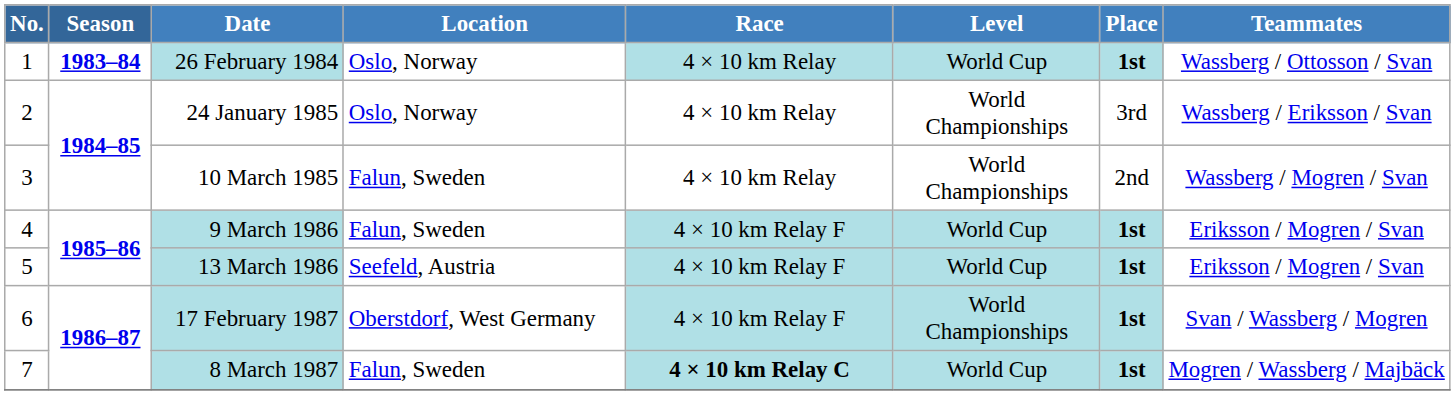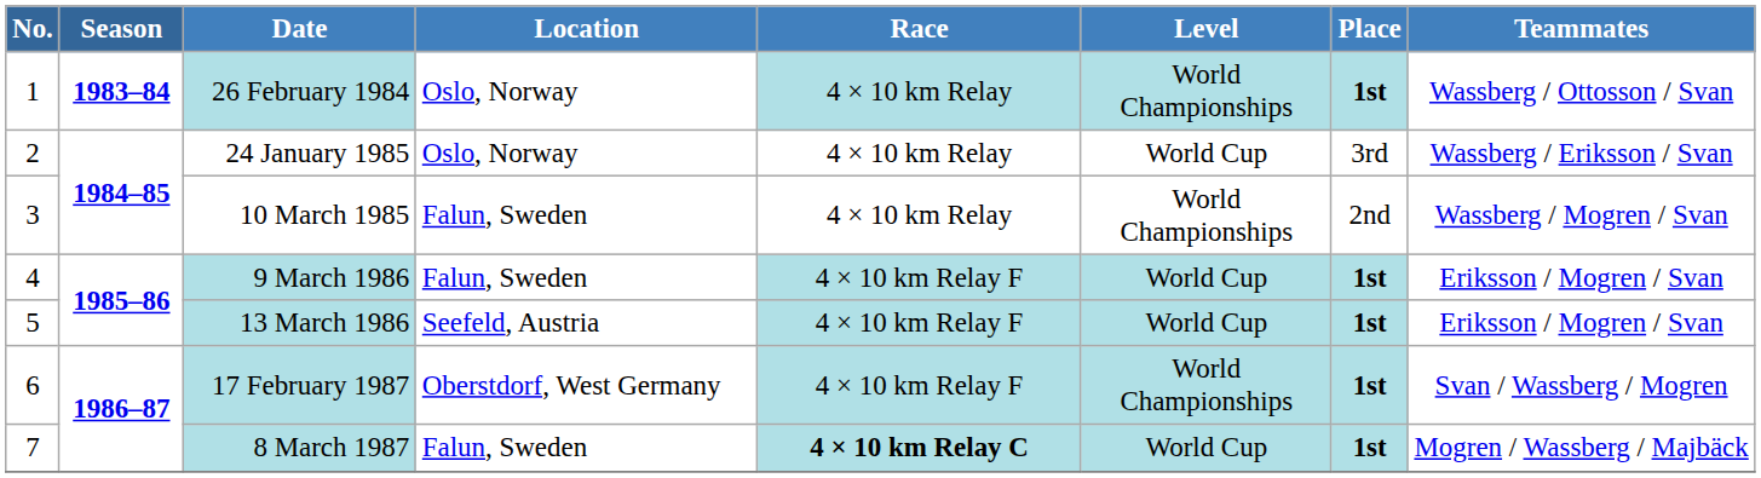26 February 1984 | Level: World Cup -> World Championships
24 January 1985 | Level: World Championships -> World Cup
